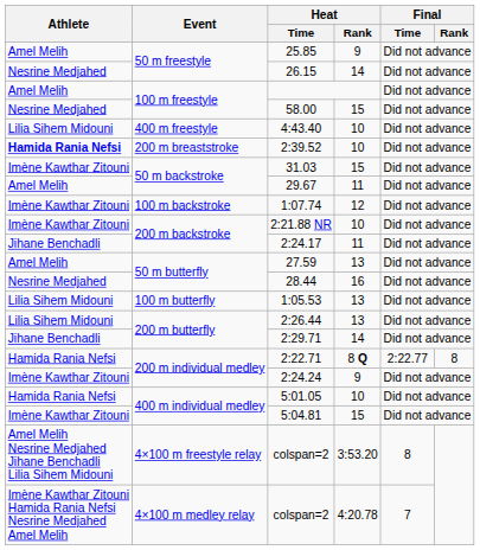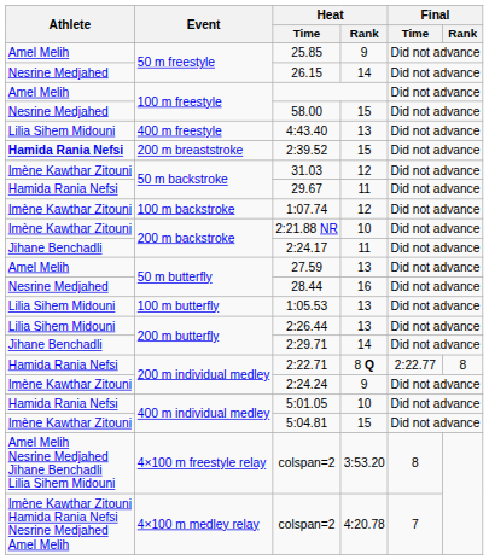4:43.40 | Heat / Rank: 10 -> 13
2:39.52 | Heat / Rank: 10 -> 15
31.03 | Heat / Rank: 15 -> 12
29.67 | Athlete: Amel Melih -> Hamida Rania Nefsi
